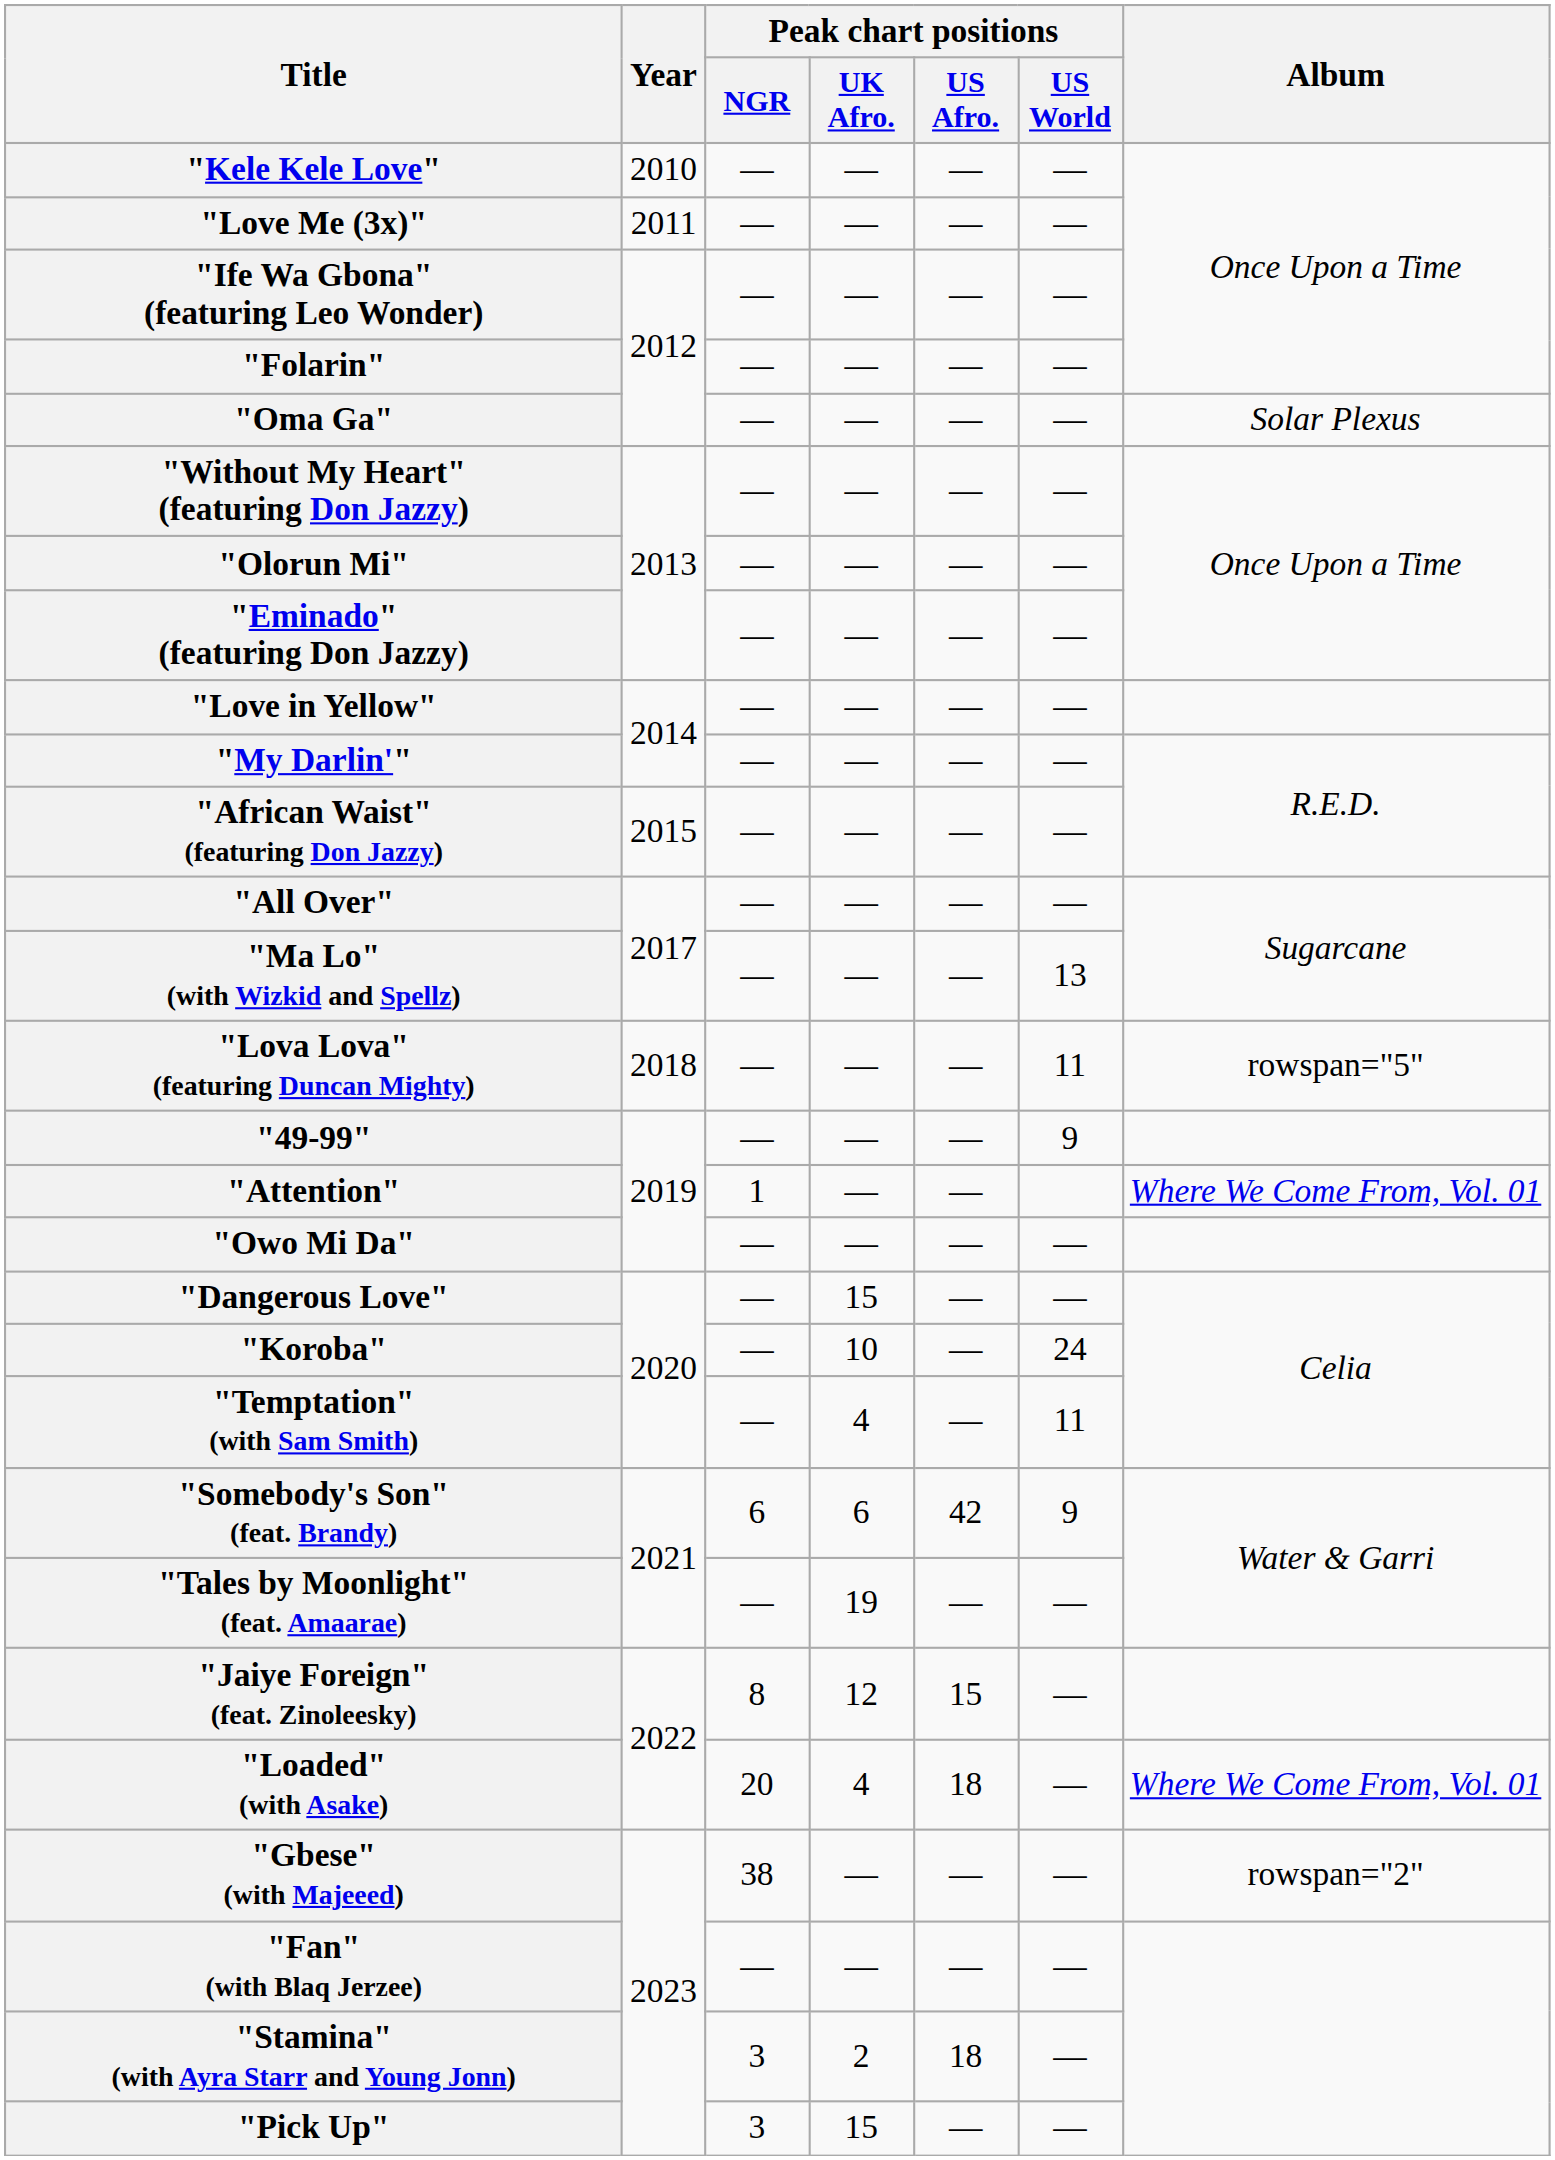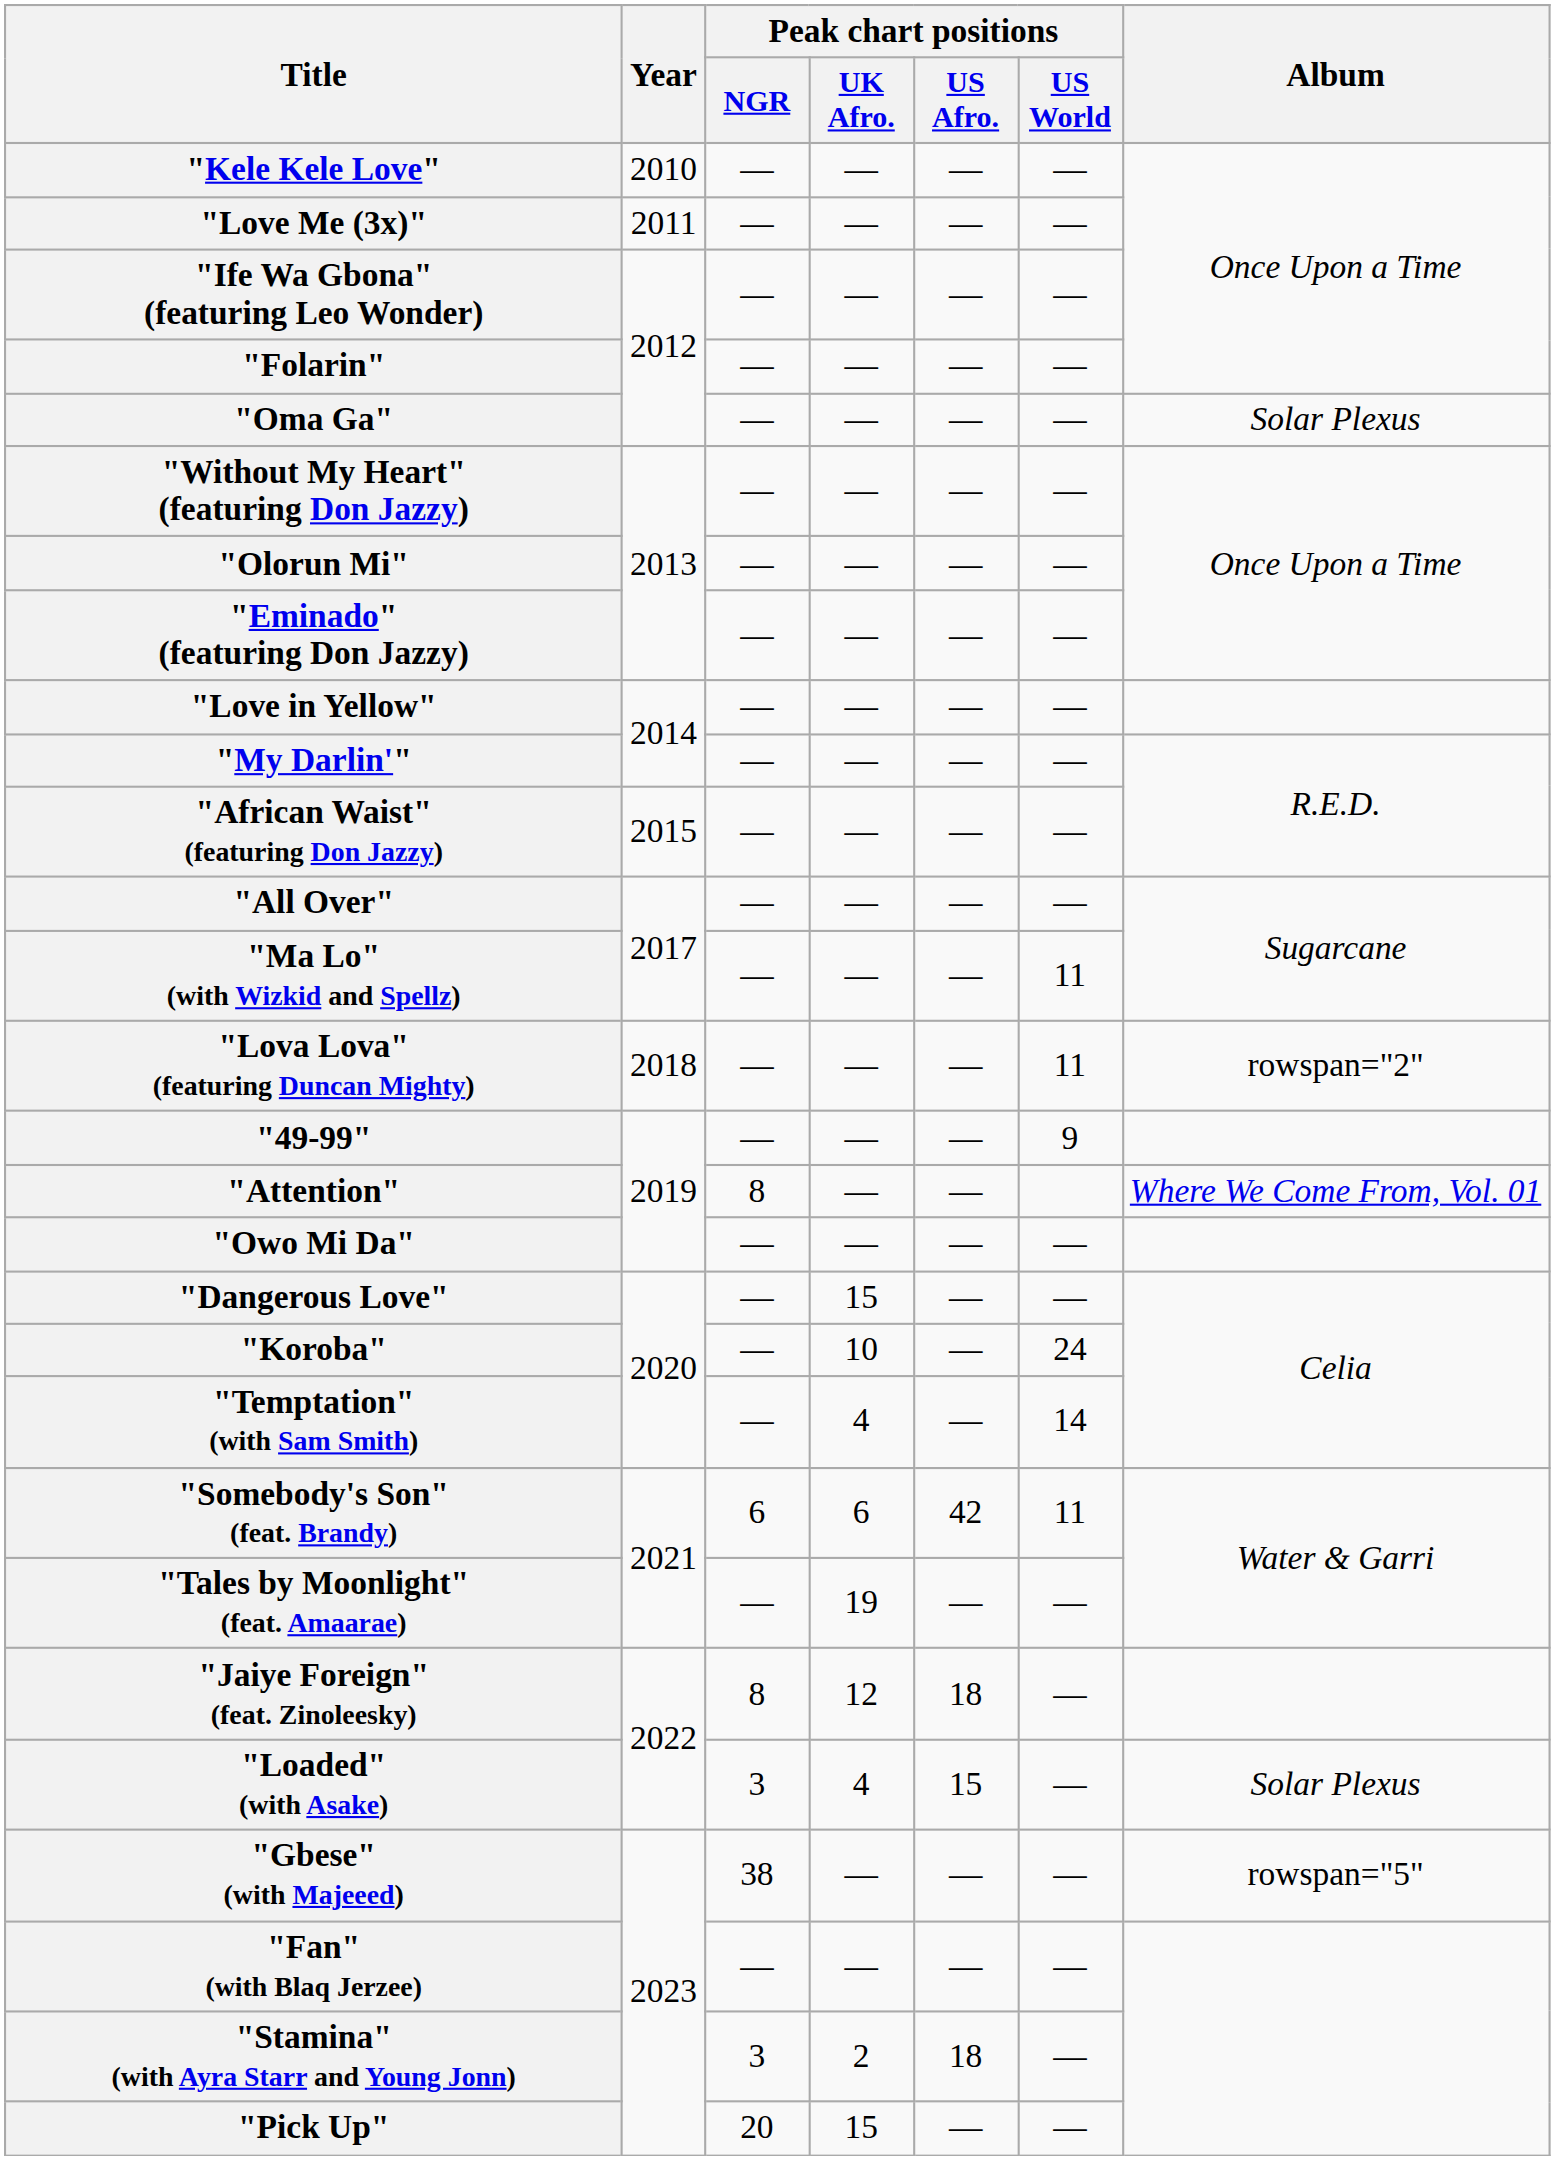"Ma Lo" (with Wizkid and Spellz) | Peak chart positions / US World: 13 -> 11
"Lova Lova" (featuring Duncan Mighty) | Album: rowspan="5" -> rowspan="2"
"Attention" | Peak chart positions / NGR: 1 -> 8
"Temptation" (with Sam Smith) | Peak chart positions / US World: 11 -> 14
"Somebody's Son" (feat. Brandy) | Peak chart positions / US World: 9 -> 11
"Jaiye Foreign" (feat. Zinoleesky) | Peak chart positions / US Afro.: 15 -> 18
"Loaded" (with Asake) | Peak chart positions / NGR: 20 -> 3
"Loaded" (with Asake) | Peak chart positions / US Afro.: 18 -> 15
"Loaded" (with Asake) | Album: Where We Come From, Vol. 01 -> Solar Plexus
"Gbese" (with Majeeed) | Album: rowspan="2" -> rowspan="5"
"Pick Up" | Peak chart positions / NGR: 3 -> 20
